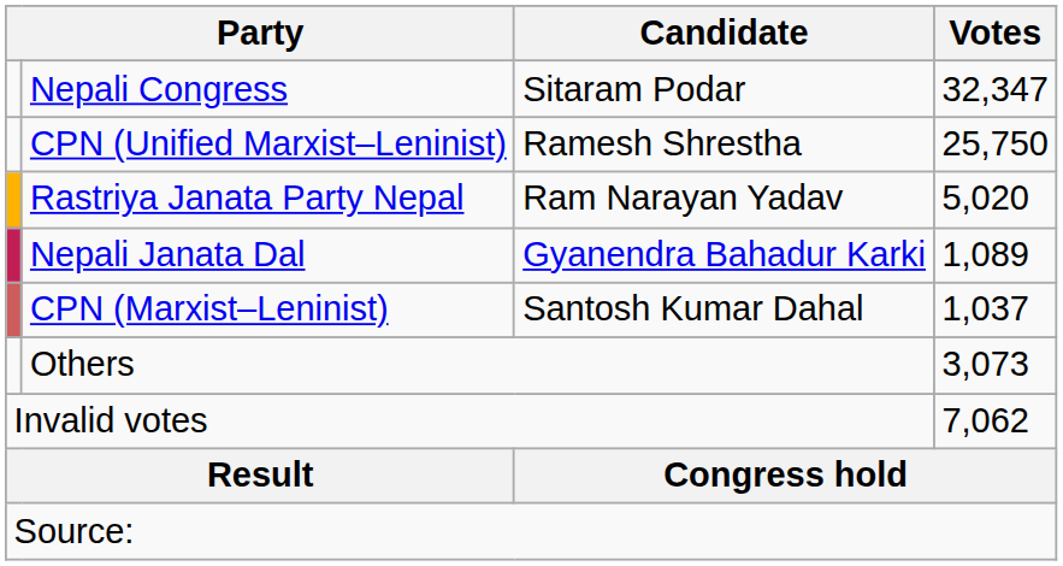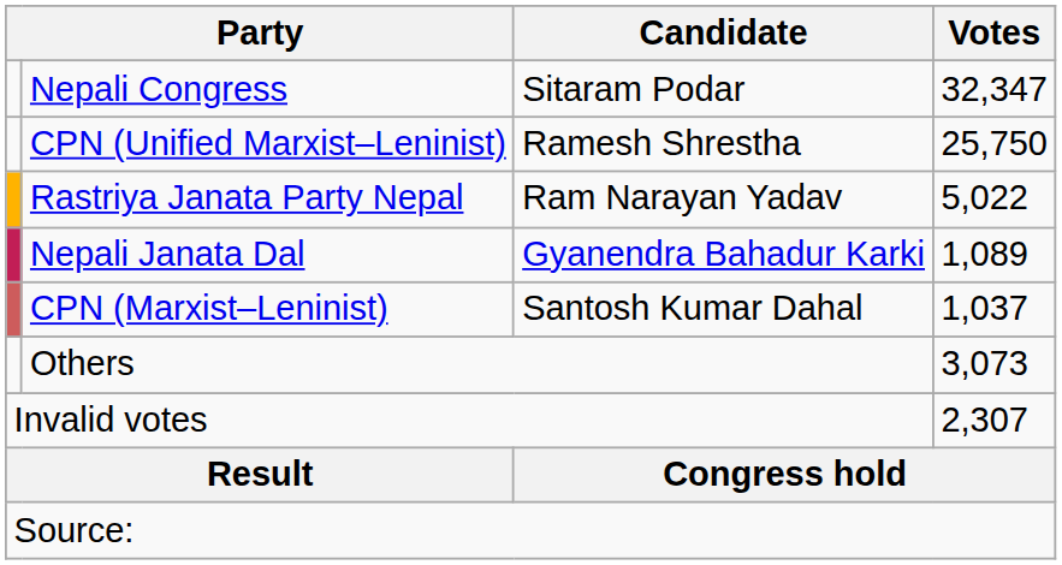Rastriya Janata Party Nepal | Votes: 5,020 -> 5,022
Invalid votes | Votes: 7,062 -> 2,307
